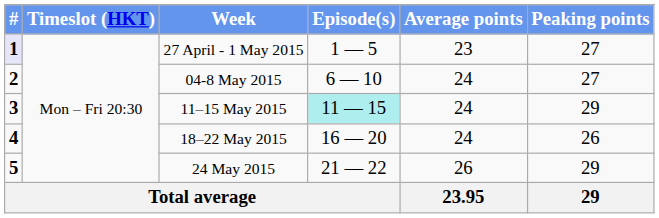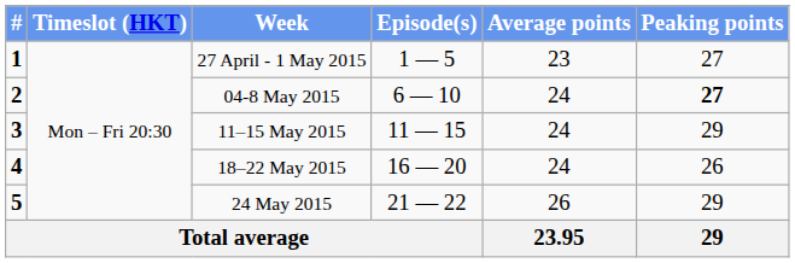27 April - 1 May 2015 | #: lavender background -> no background
04-8 May 2015 | Peaking points: normal -> bold
11–15 May 2015 | Episode(s): paleturquoise background -> no background
